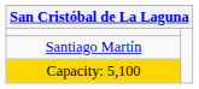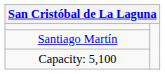Capacity: 5,100 | column 1: gold background -> no background
